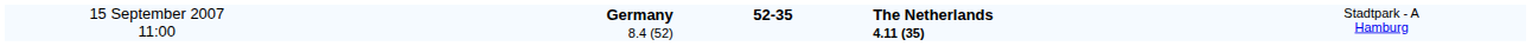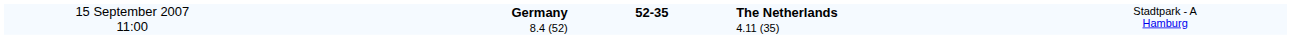8.4 (52) | column 4: bold -> normal
